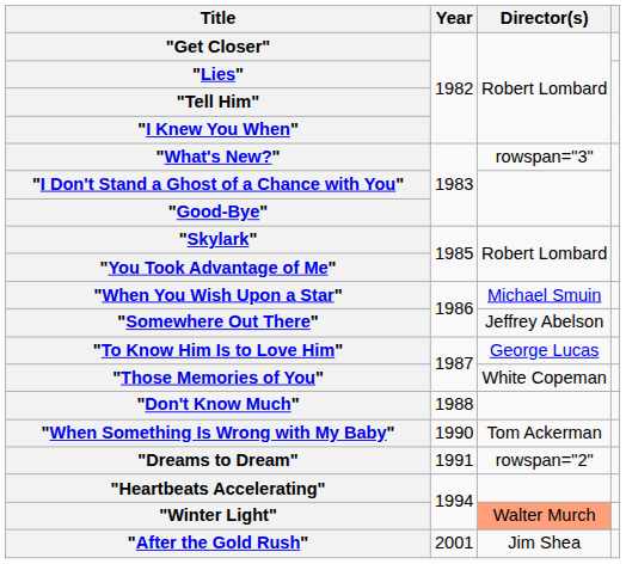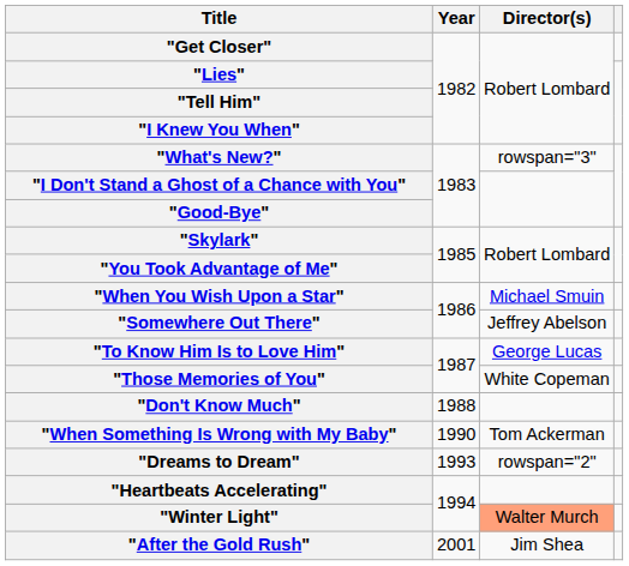"Dreams to Dream" | Year: 1991 -> 1993
